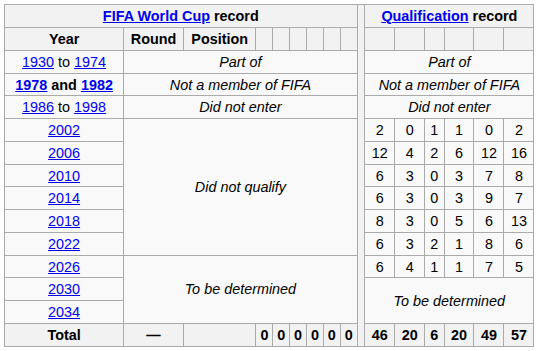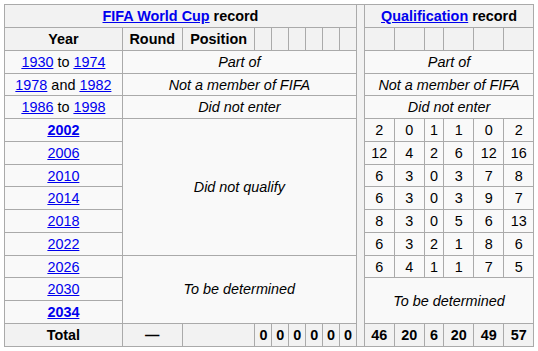1978 and 1982 | FIFA World Cup record / Year: bold -> normal
2002 | FIFA World Cup record / Year: normal -> bold
2034 | FIFA World Cup record / Year: normal -> bold
